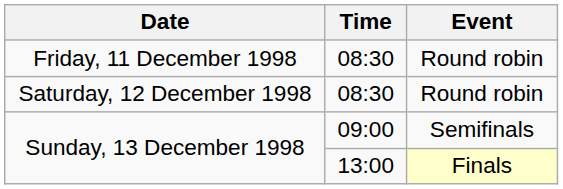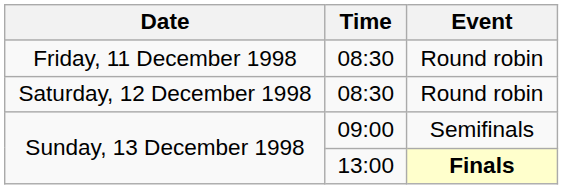Sunday, 13 December 1998 / 13:00 | Event: normal -> bold
